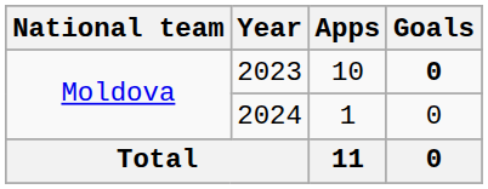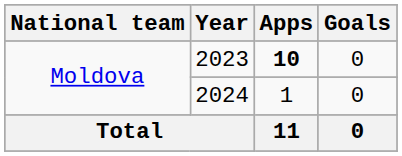2023 | Apps: normal -> bold
2023 | Goals: bold -> normal
